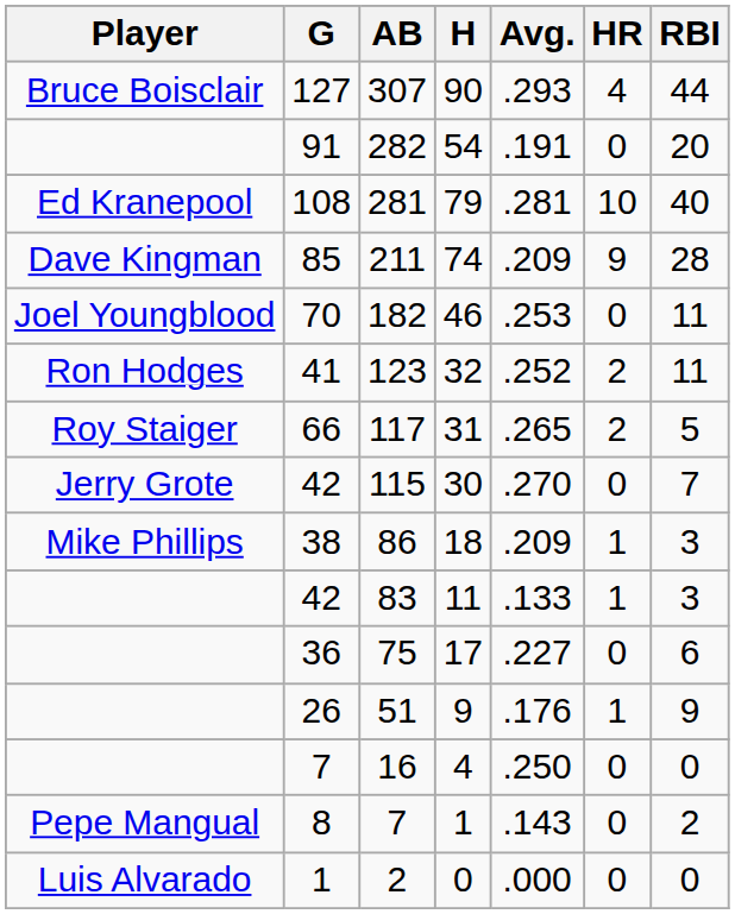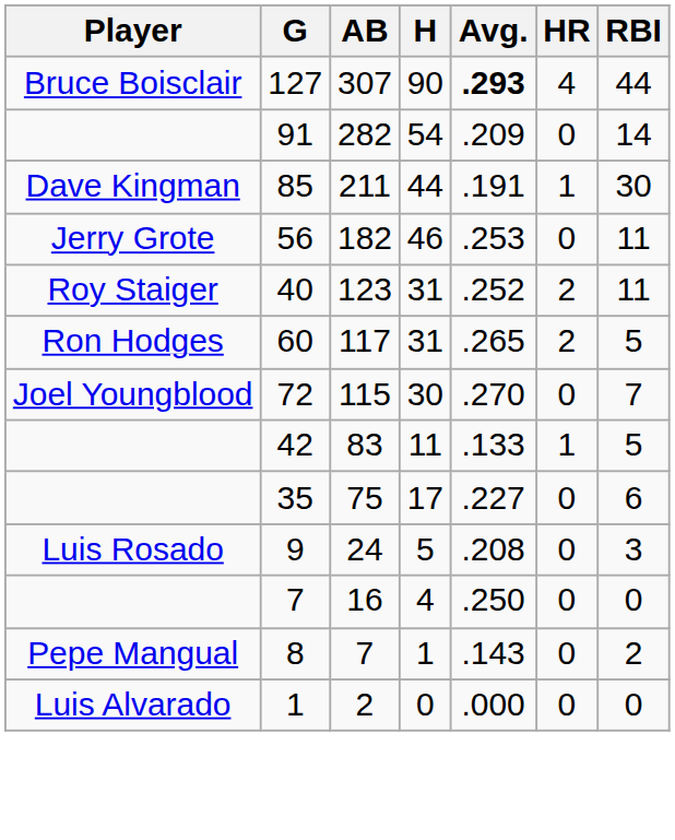307 | Avg.: normal -> bold
282 | Avg.: .191 -> .209
282 | RBI: 20 -> 14
- row: Ed Kranepool | 108 | 281 | 79 | .281 | 10 | 40
211 | H: 74 -> 44
211 | Avg.: .209 -> .191
211 | HR: 9 -> 1
211 | RBI: 28 -> 30
182 | Player: Joel Youngblood -> Jerry Grote
182 | G: 70 -> 56
123 | Player: Ron Hodges -> Roy Staiger
123 | G: 41 -> 40
123 | H: 32 -> 31
117 | Player: Roy Staiger -> Ron Hodges
117 | G: 66 -> 60
115 | Player: Jerry Grote -> Joel Youngblood
115 | G: 42 -> 72
- row: Mike Phillips | 38 | 86 | 18 | .209 | 1 | 3
83 | RBI: 3 -> 5
75 | G: 36 -> 35
- row: 26 | 51 | 9 | .176 | 1 | 9
+ row: Luis Rosado | 9 | 24 | 5 | .208 | 0 | 3
